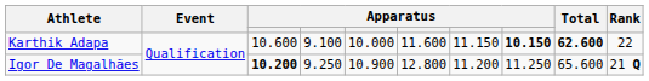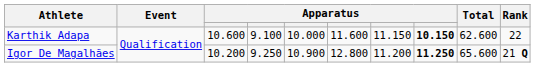Karthik Adapa | Total: bold -> normal
Igor De Magalhães | column 3: bold -> normal
Igor De Magalhães | column 8: normal -> bold
